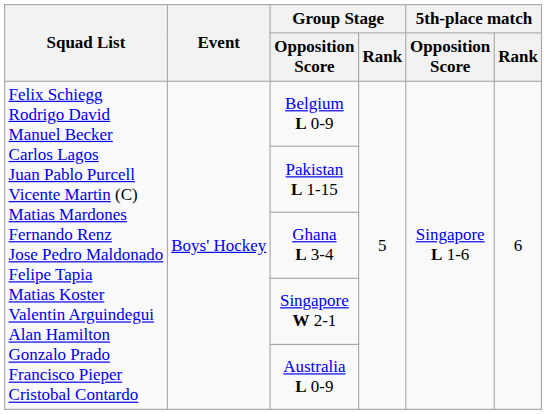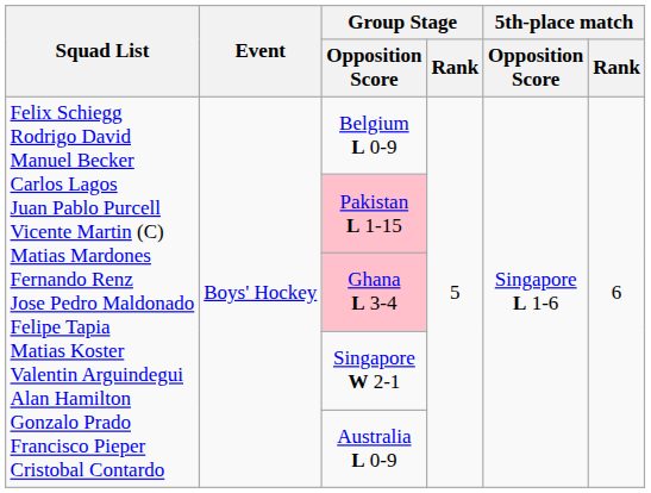Pakistan L 1-15 | Group Stage / Opposition Score: no background -> pink background
Ghana L 3-4 | Group Stage / Opposition Score: no background -> pink background
